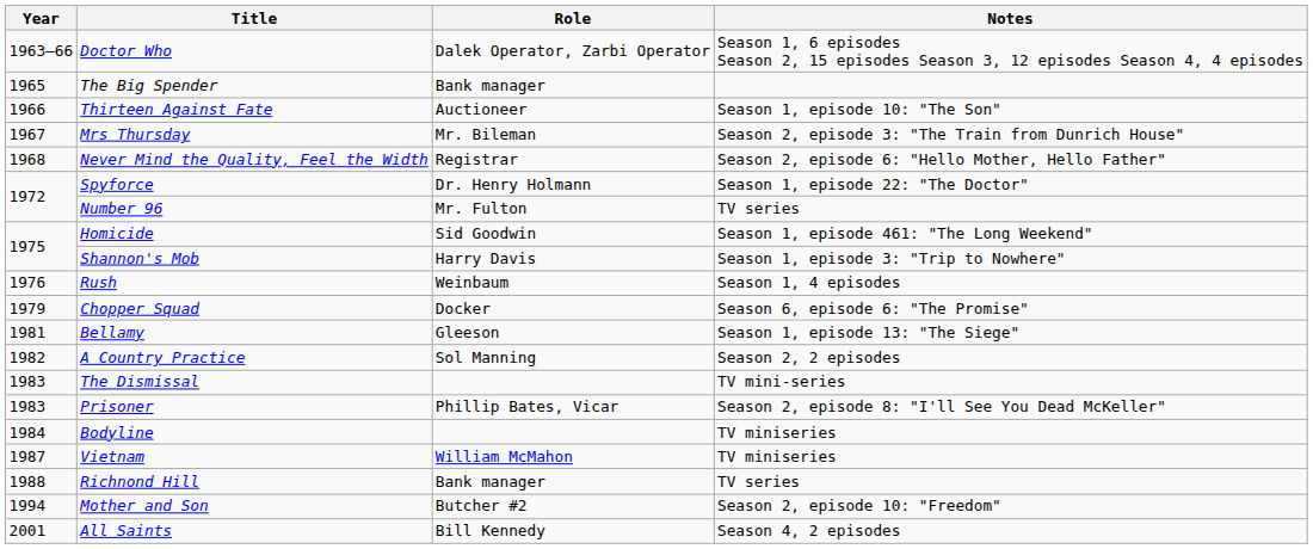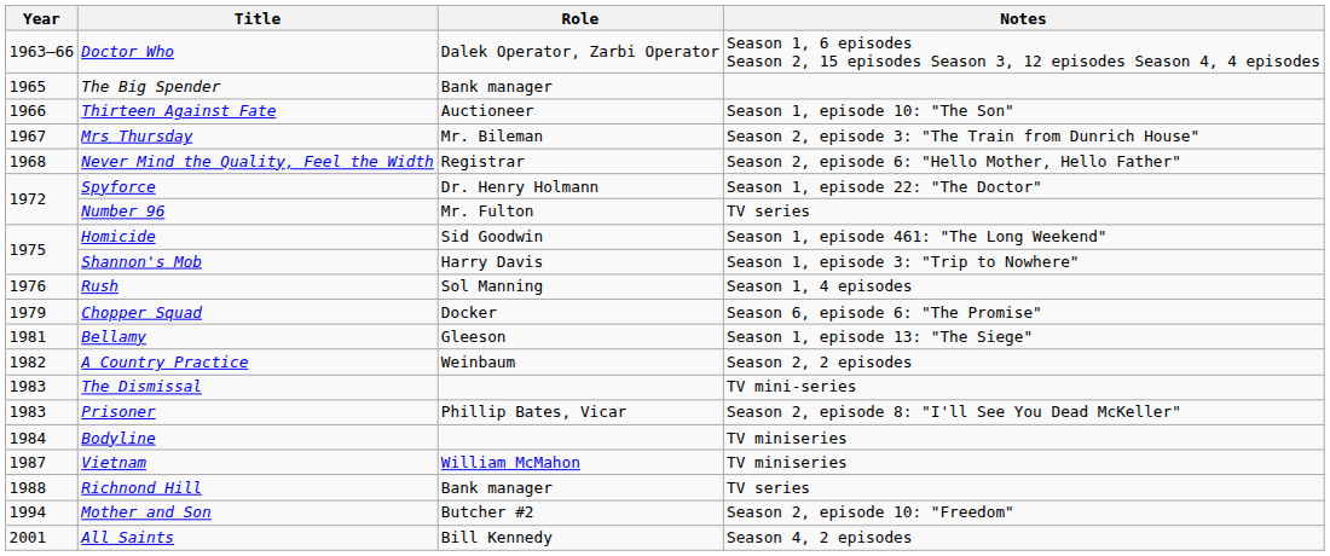Rush | Role: Weinbaum -> Sol Manning
A Country Practice | Role: Sol Manning -> Weinbaum
